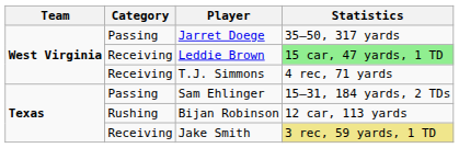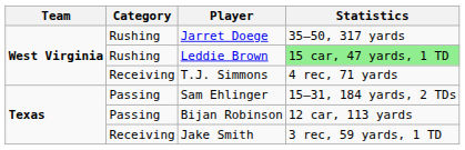Jarret Doege | Category: Passing -> Rushing
Leddie Brown | Category: Receiving -> Rushing
Bijan Robinson | Category: Rushing -> Passing
Jake Smith | Statistics: khaki background -> no background
